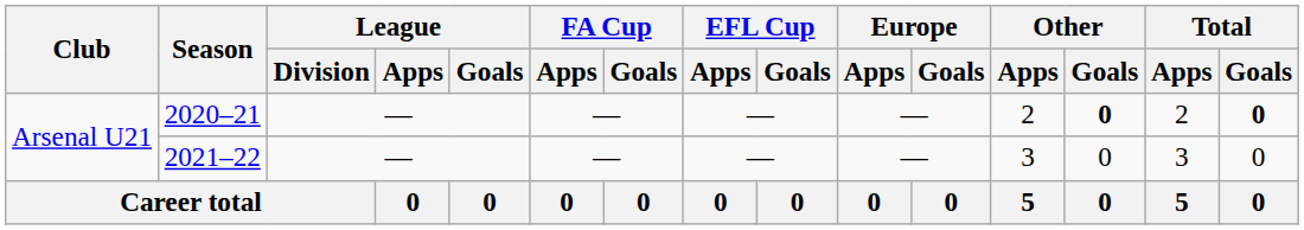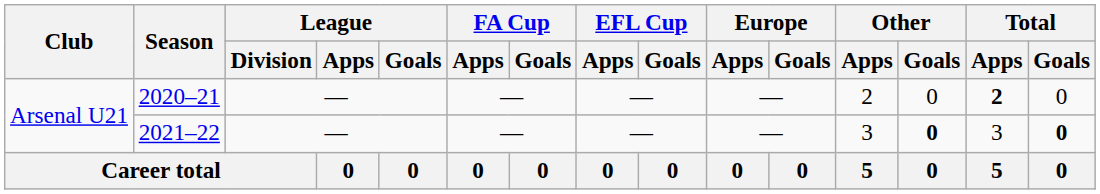2020–21 | Other / Goals: bold -> normal
2020–21 | Total / Apps: normal -> bold
2020–21 | Total / Goals: bold -> normal
2021–22 | Other / Goals: normal -> bold
2021–22 | Total / Goals: normal -> bold
